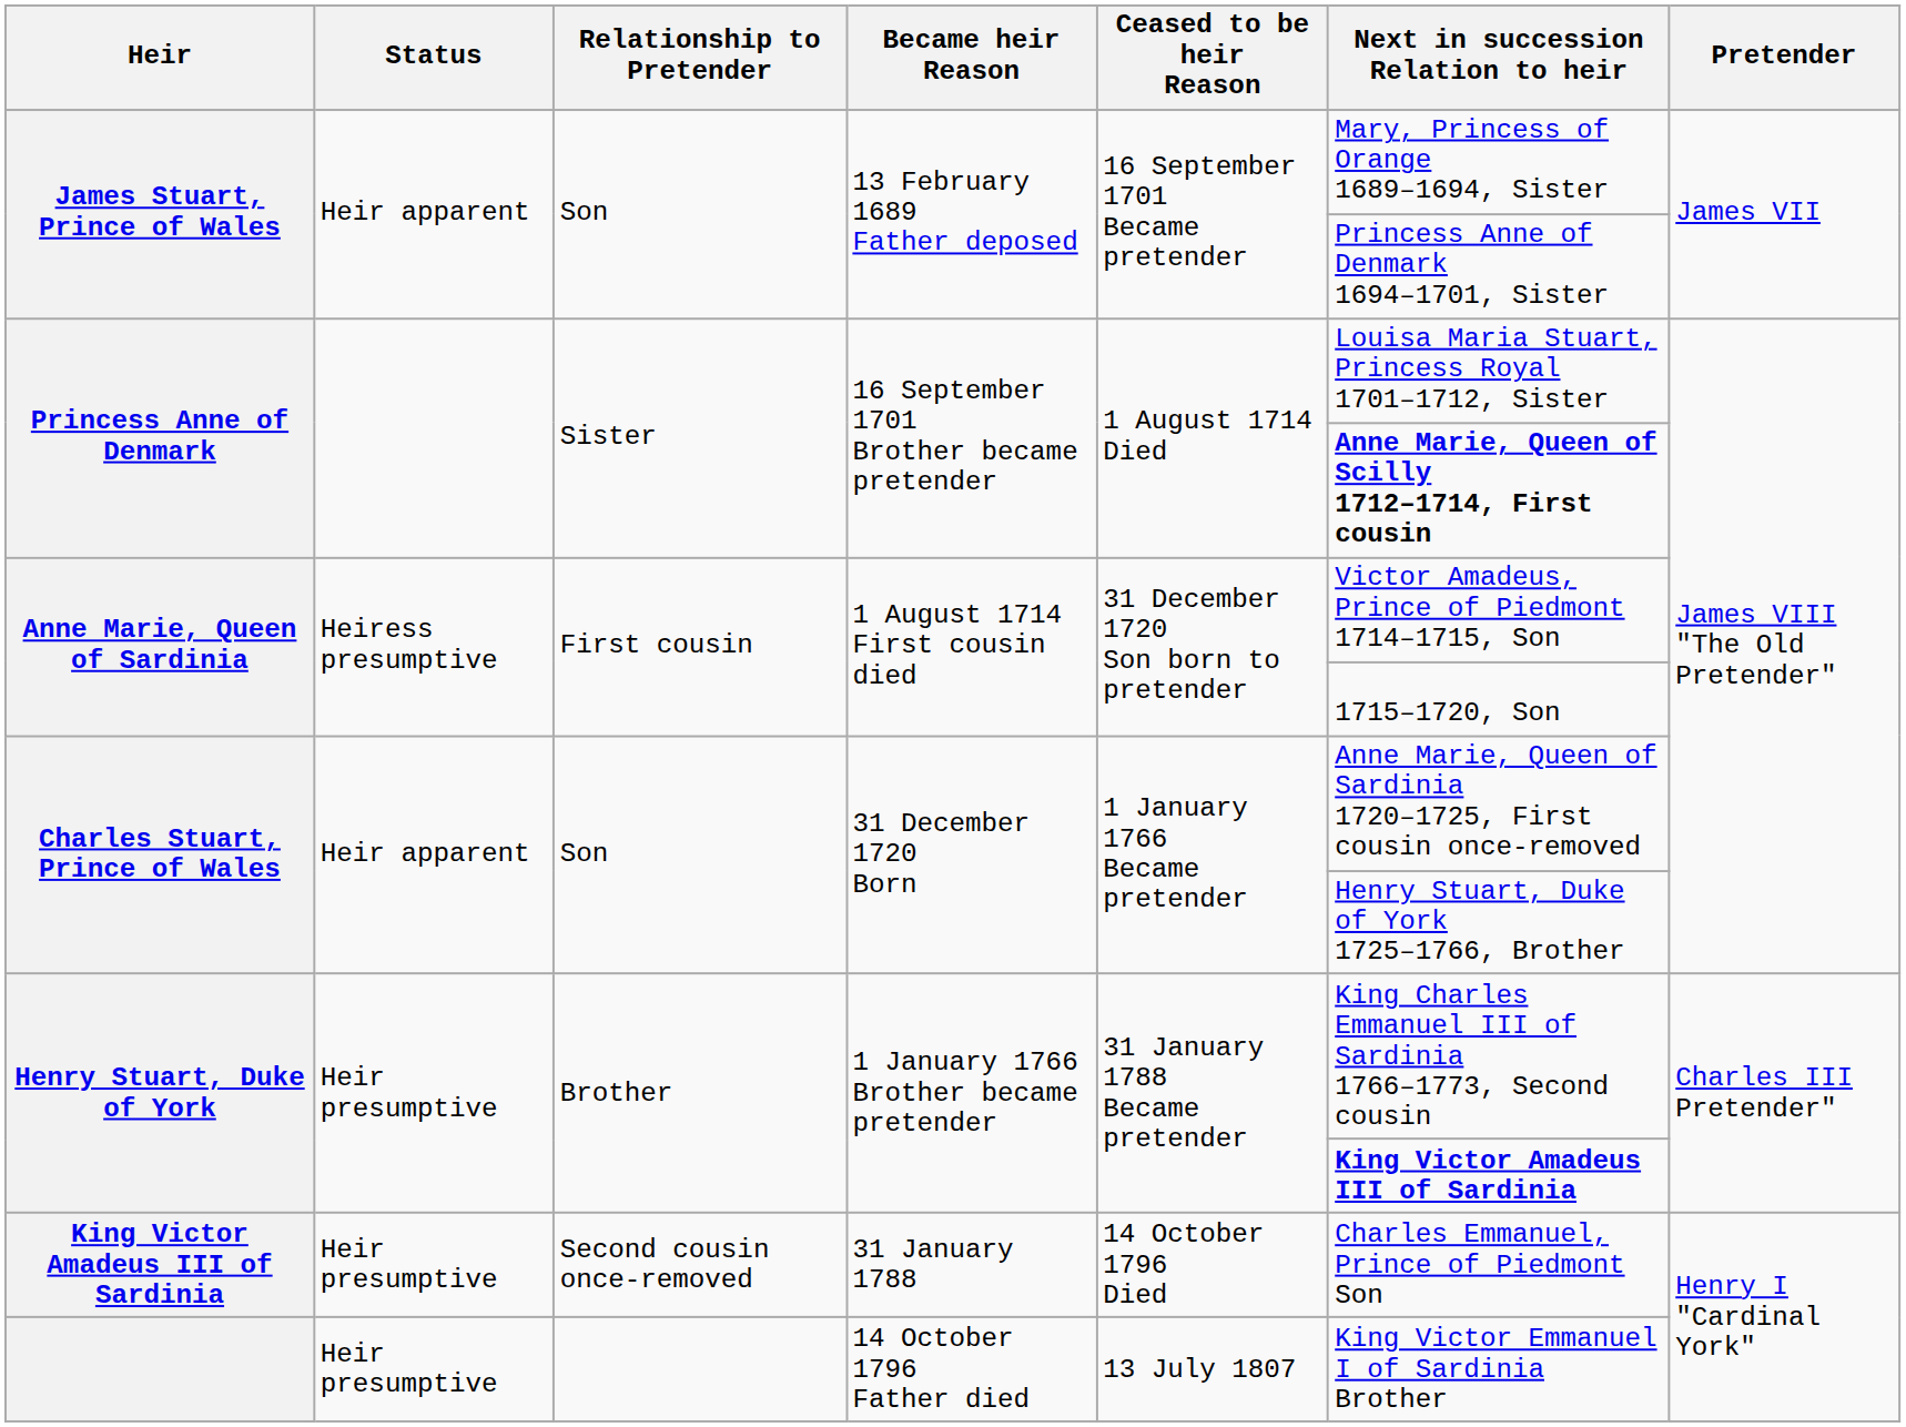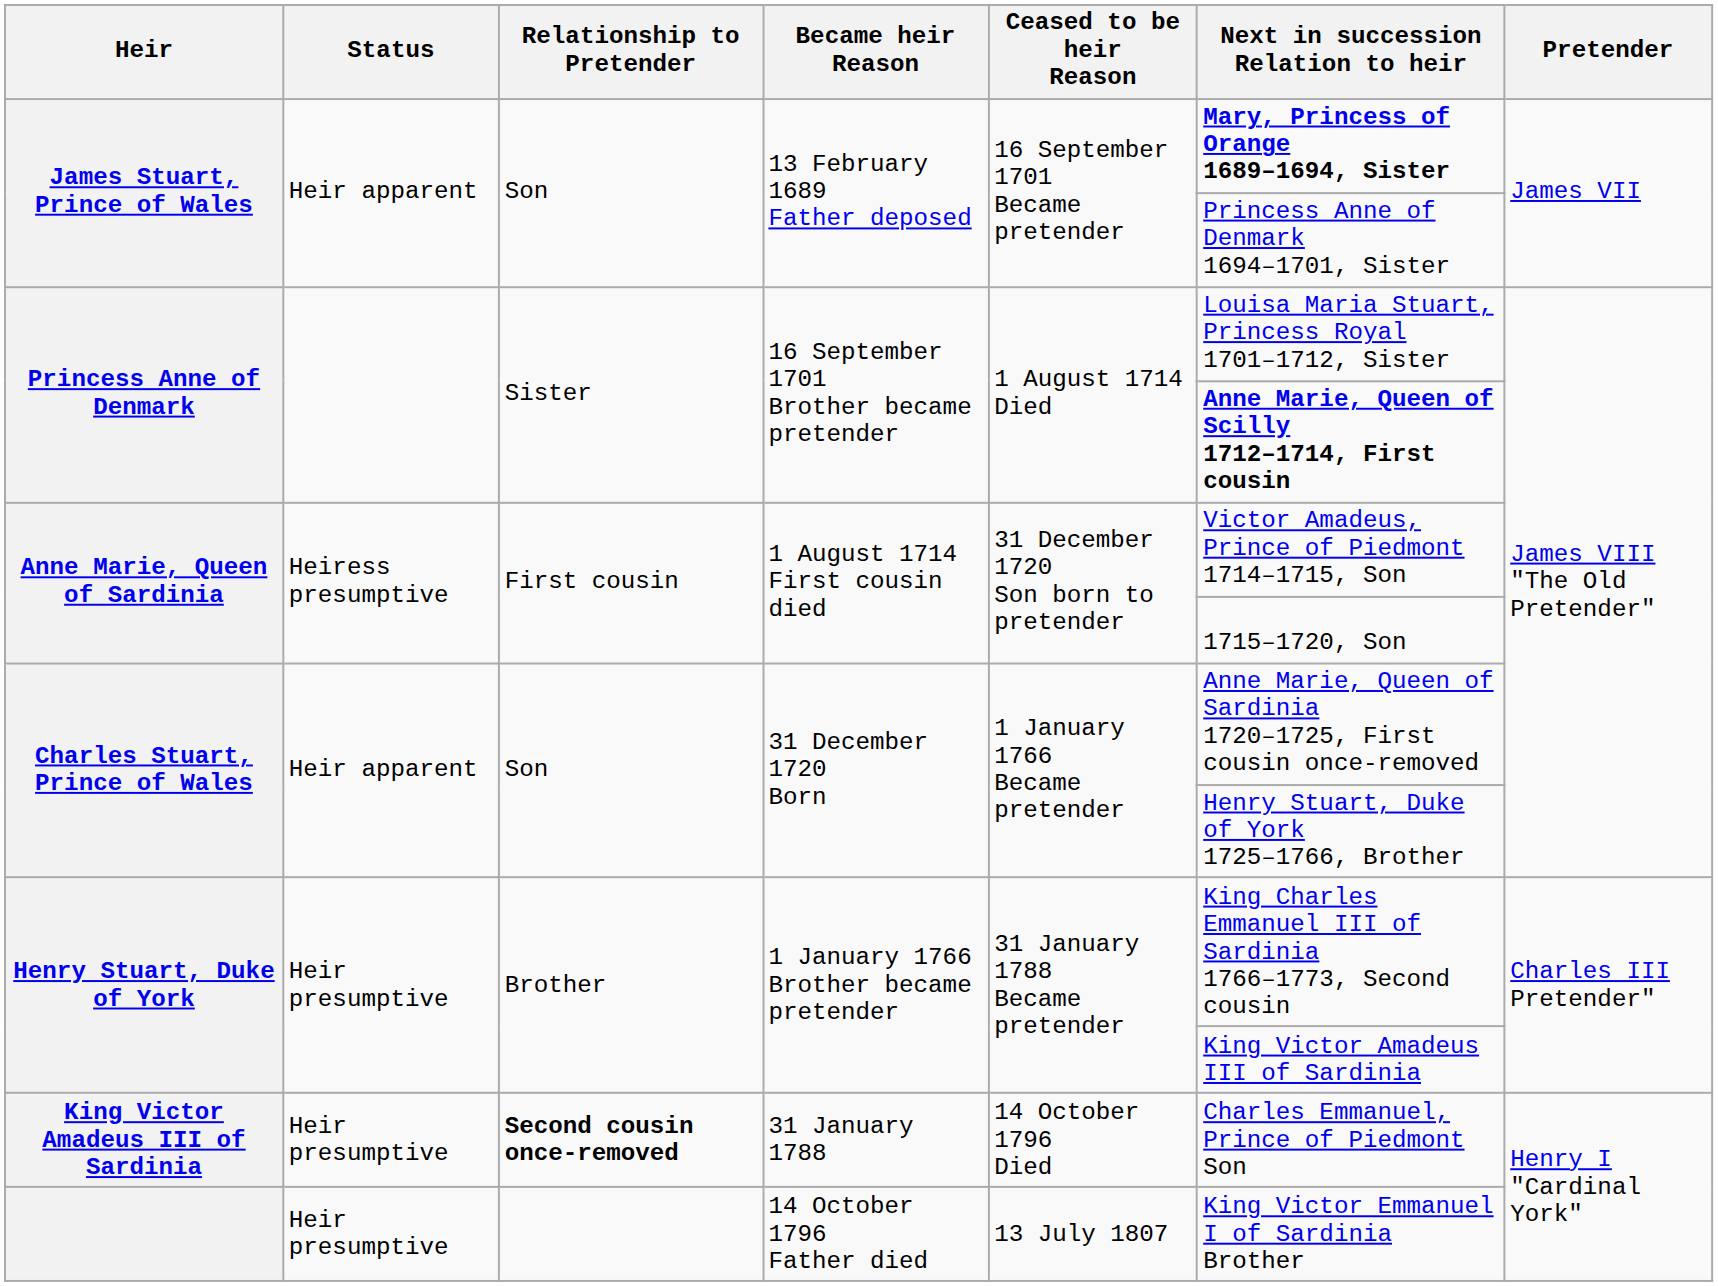row 2 | Next in succession Relation to heir: normal -> bold
row 11 | Next in succession Relation to heir: bold -> normal
row 12 | Relationship to Pretender: normal -> bold
